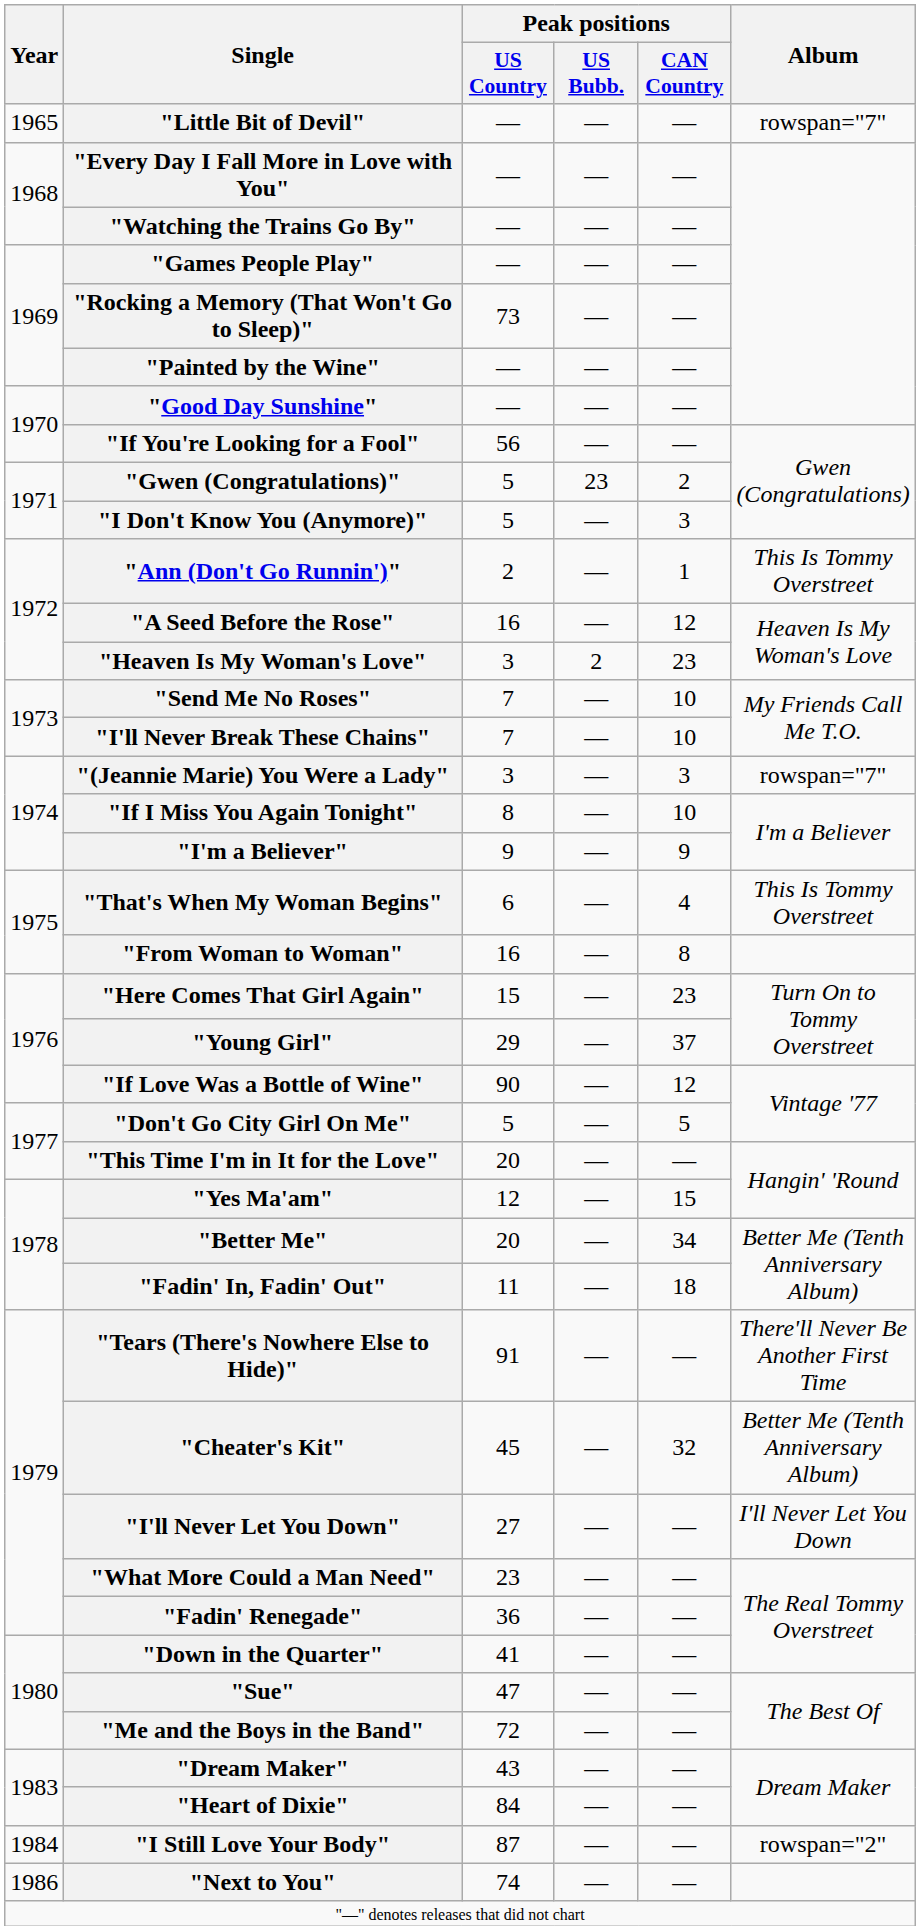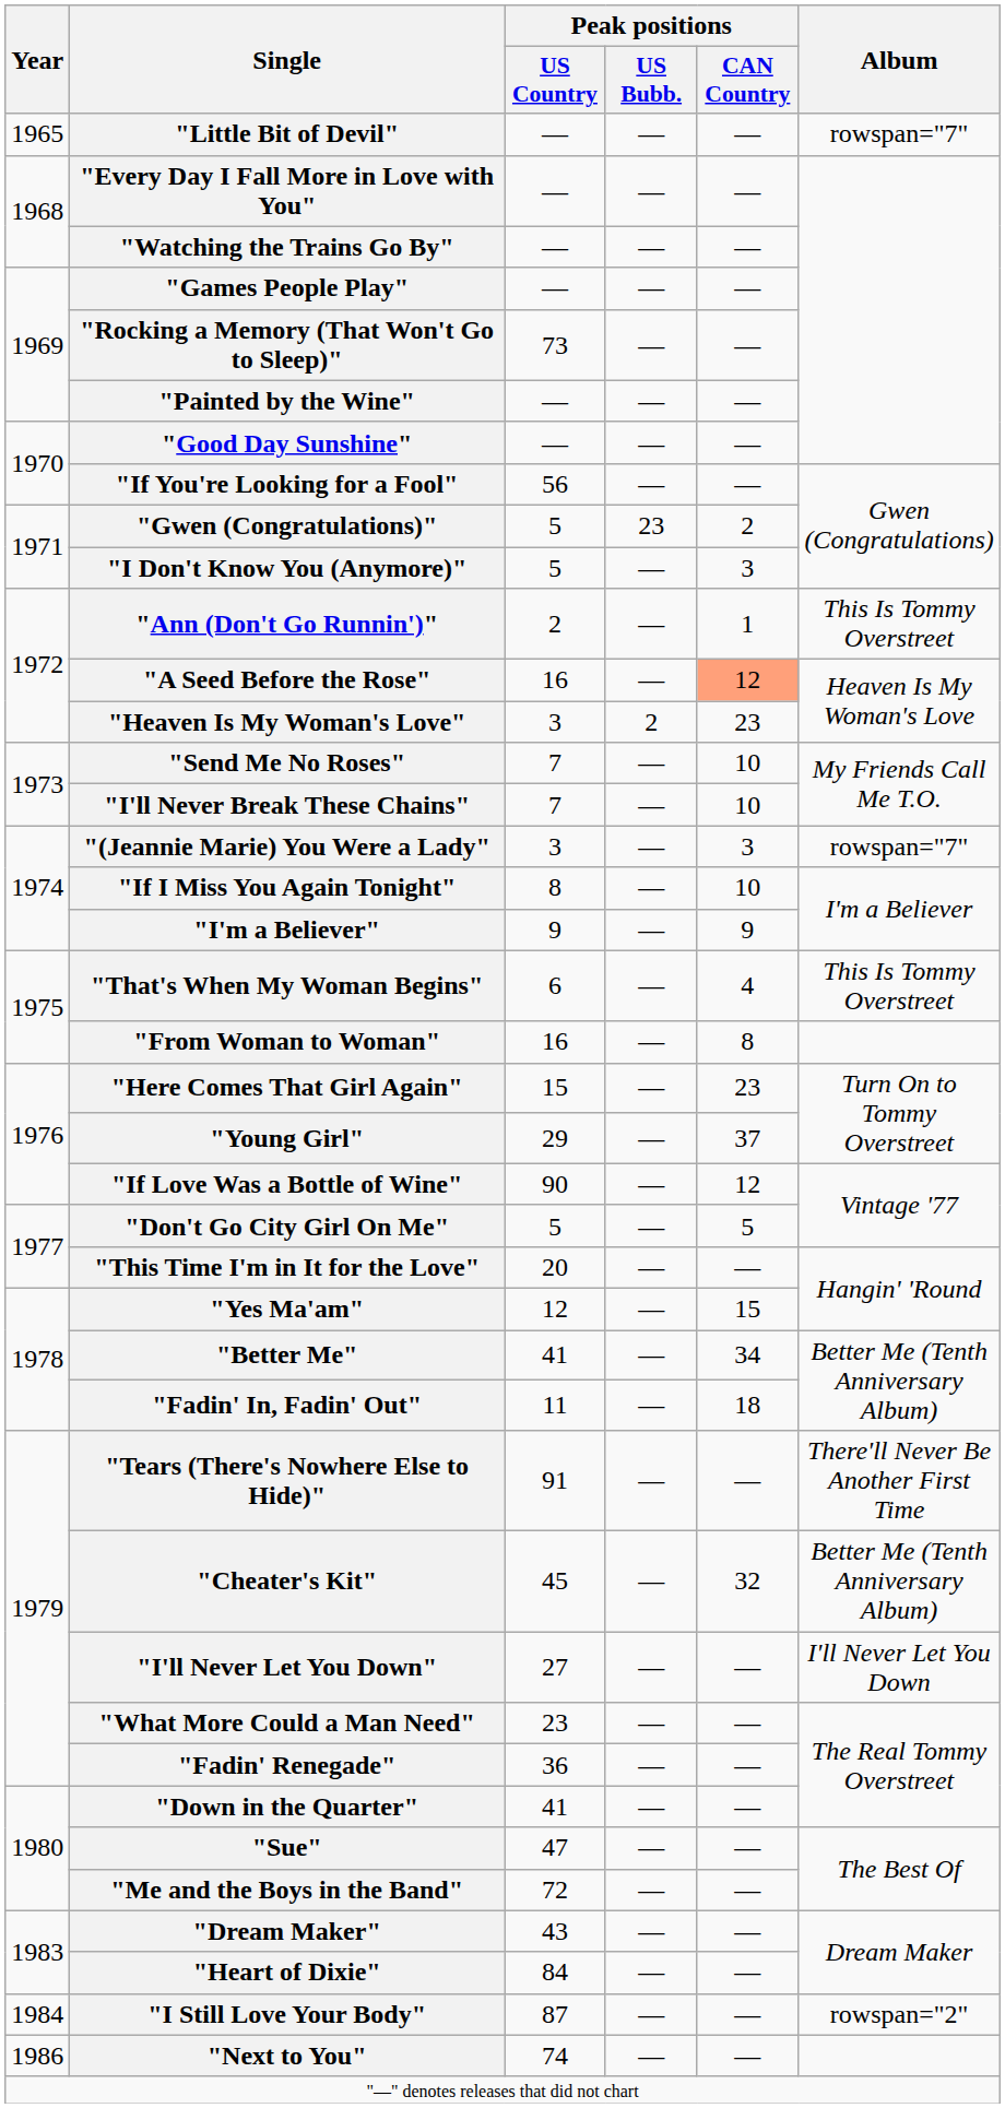"A Seed Before the Rose" | Peak positions / CAN Country: no background -> lightsalmon background
"Better Me" | Peak positions / US Country: 20 -> 41
